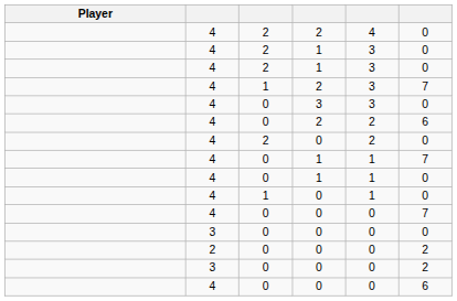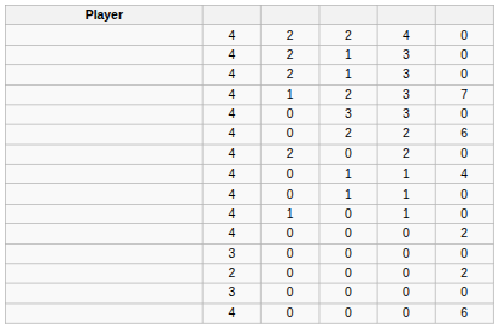row 9 | column 6: 7 -> 4
row 12 | column 6: 7 -> 2
row 15 | column 6: 2 -> 0
